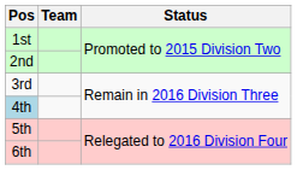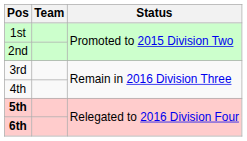4th | Pos: lightblue background -> no background
5th | Pos: normal -> bold
6th | Pos: normal -> bold
